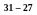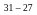row 1 | column 1: bold -> normal
